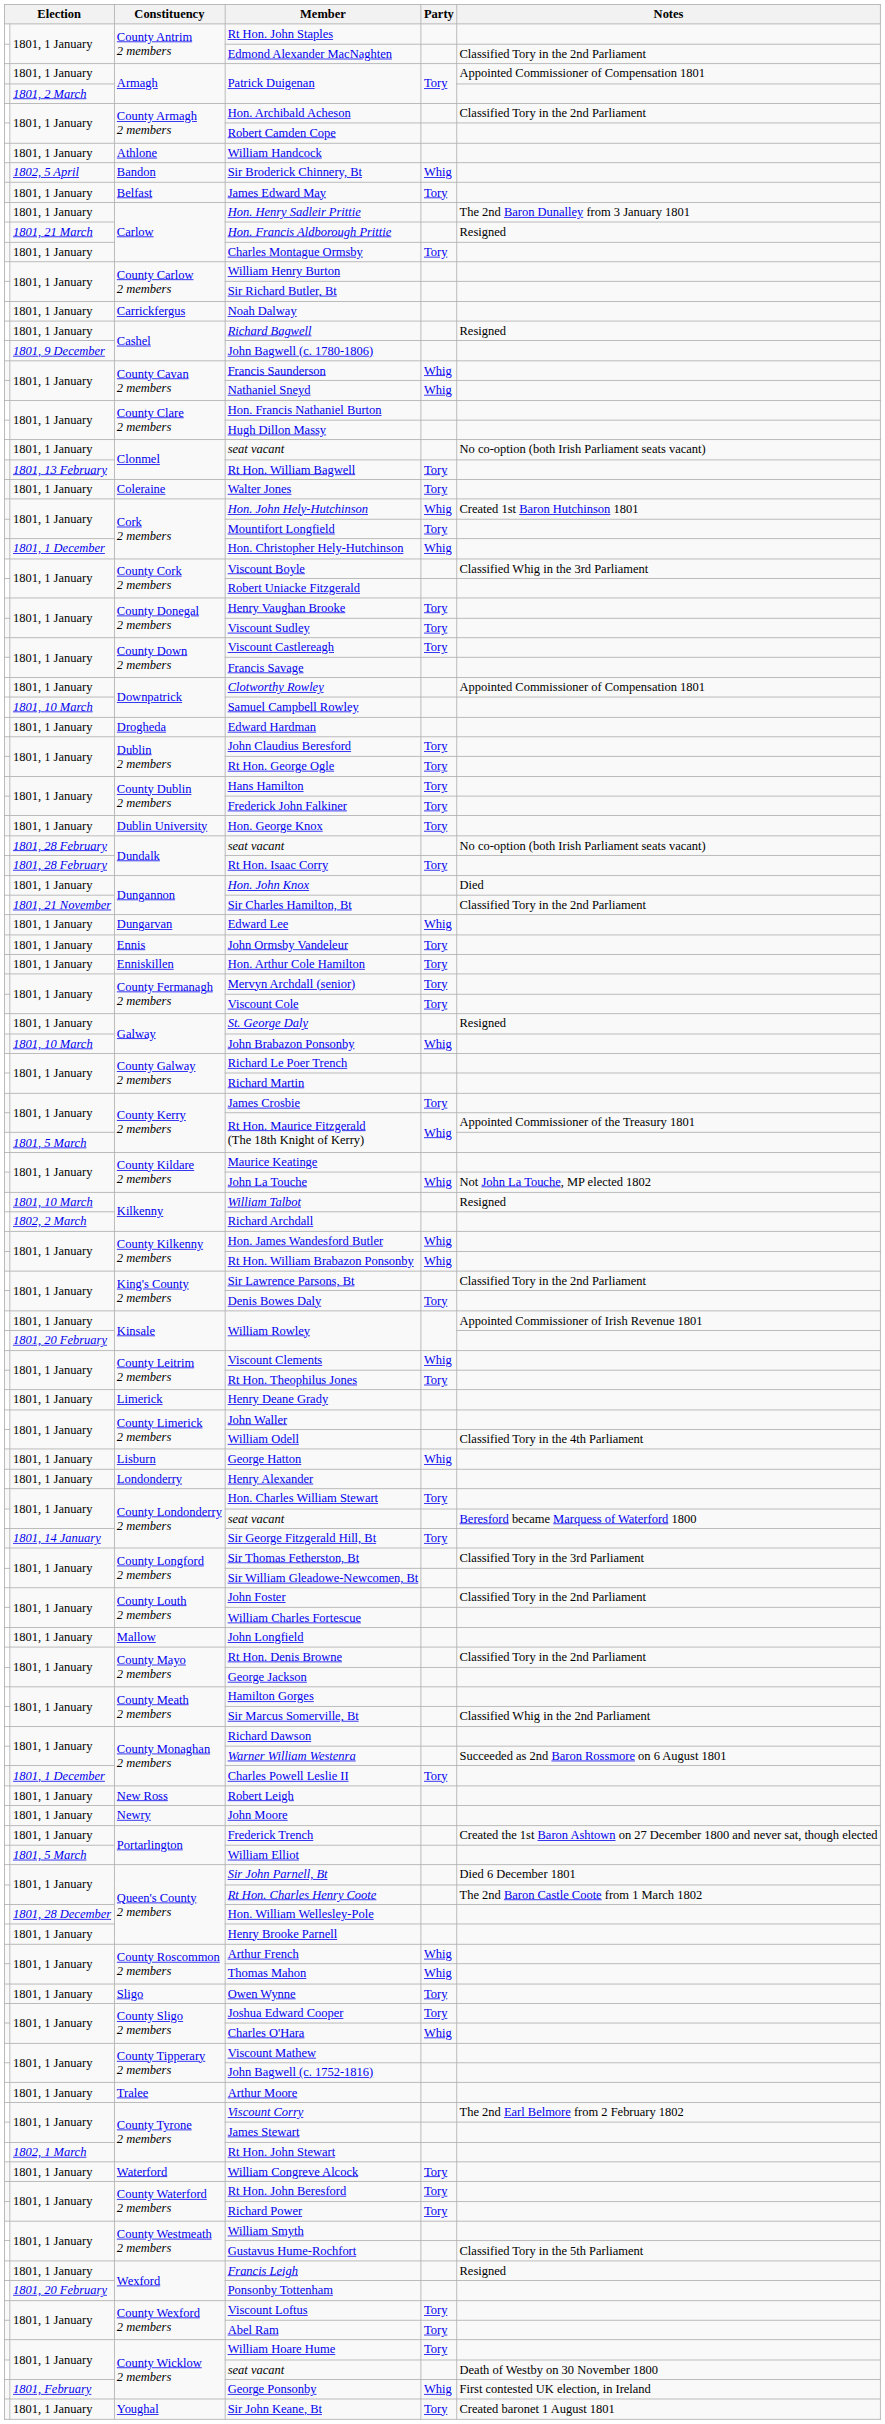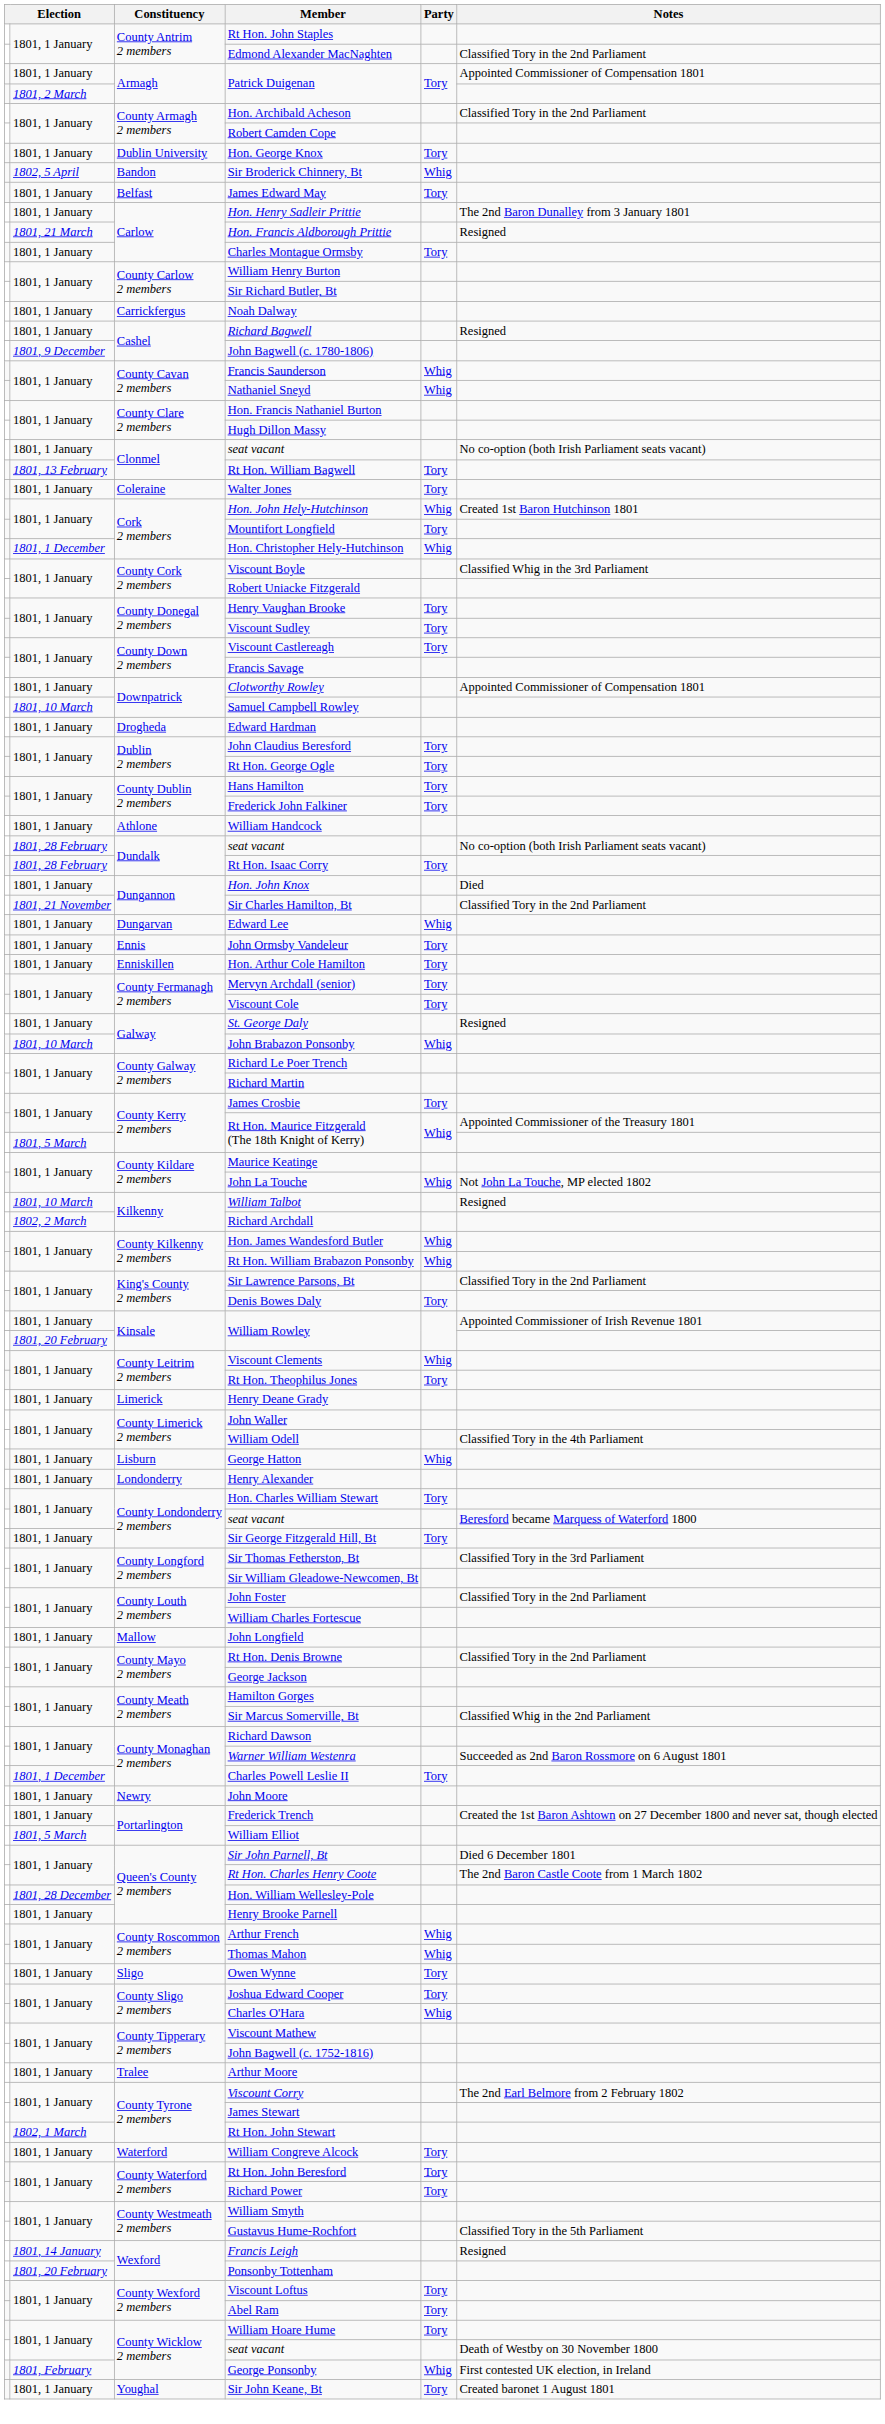rows swapped: William Handcock <-> Hon. George Knox
Sir George Fitzgerald Hill, Bt | column 2: 1801, 14 January -> 1801, 1 January
- row: 1801, 1 January | New Ross | Robert Leigh
Francis Leigh | column 2: 1801, 1 January -> 1801, 14 January
